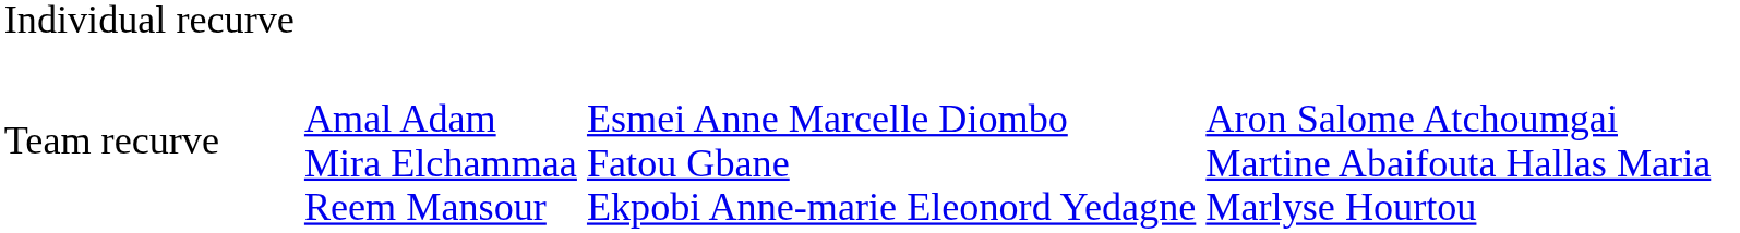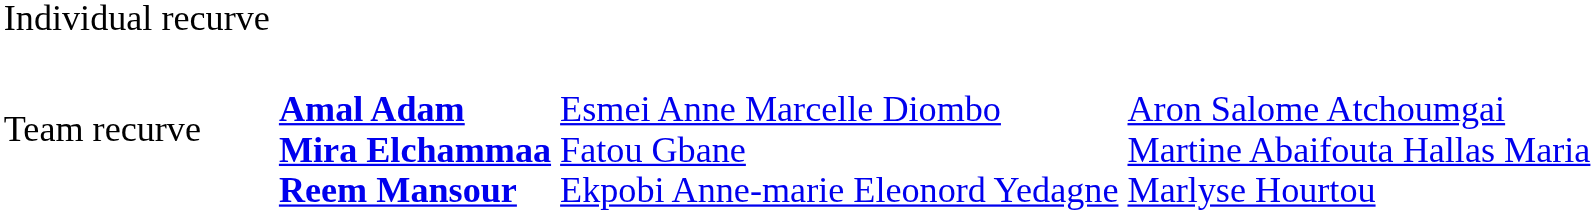Team recurve | column 2: normal -> bold
